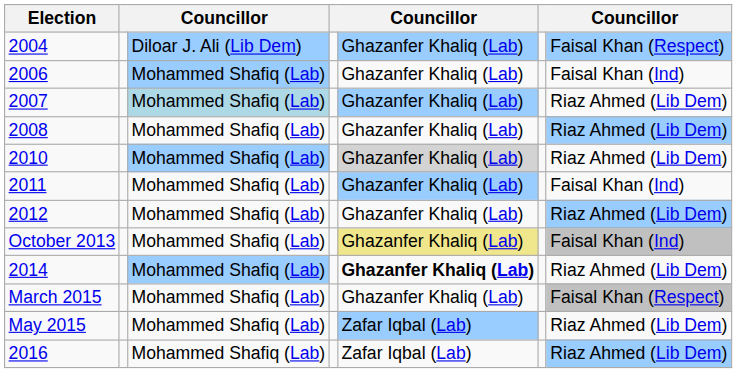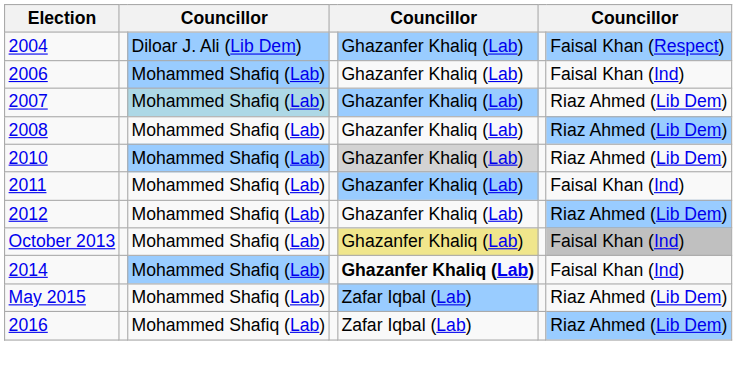2014 | column 7: Riaz Ahmed (Lib Dem) -> Faisal Khan (Ind)
- row: March 2015 | Mohammed Shafiq (Lab) | Ghazanfer Khaliq (Lab) | Faisal Khan (Respect)
